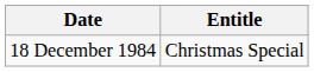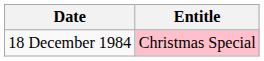18 December 1984 | Entitle: no background -> pink background
